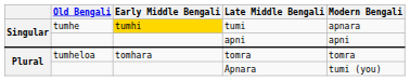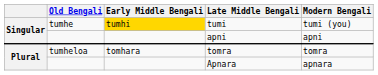tumi | Modern Bengali: apnara -> tumi (you)
Apnara | Modern Bengali: tumi (you) -> apnara
